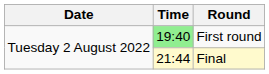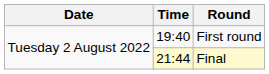First round | Time: lightgreen background -> no background
